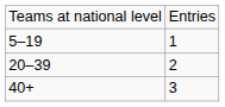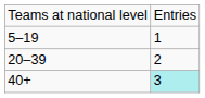40+ | column 2: no background -> paleturquoise background
